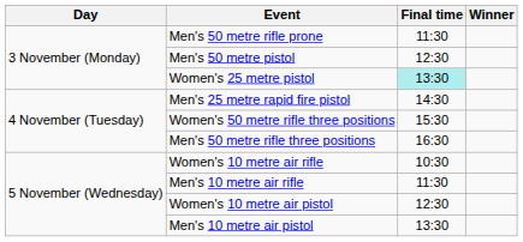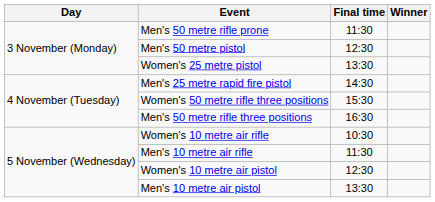Women's 25 metre pistol | Final time: paleturquoise background -> no background
